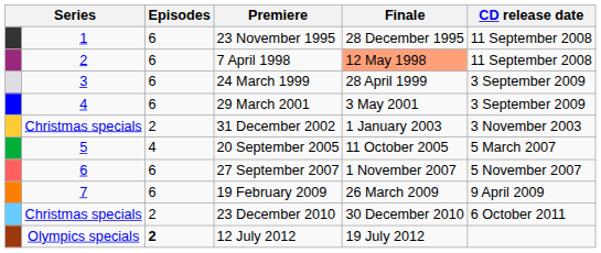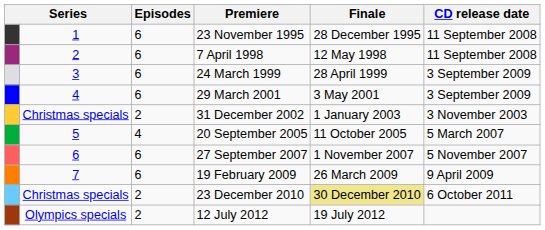7 April 1998 | Finale: lightsalmon background -> no background
23 December 2010 | Finale: no background -> khaki background
12 July 2012 | Episodes: bold -> normal
